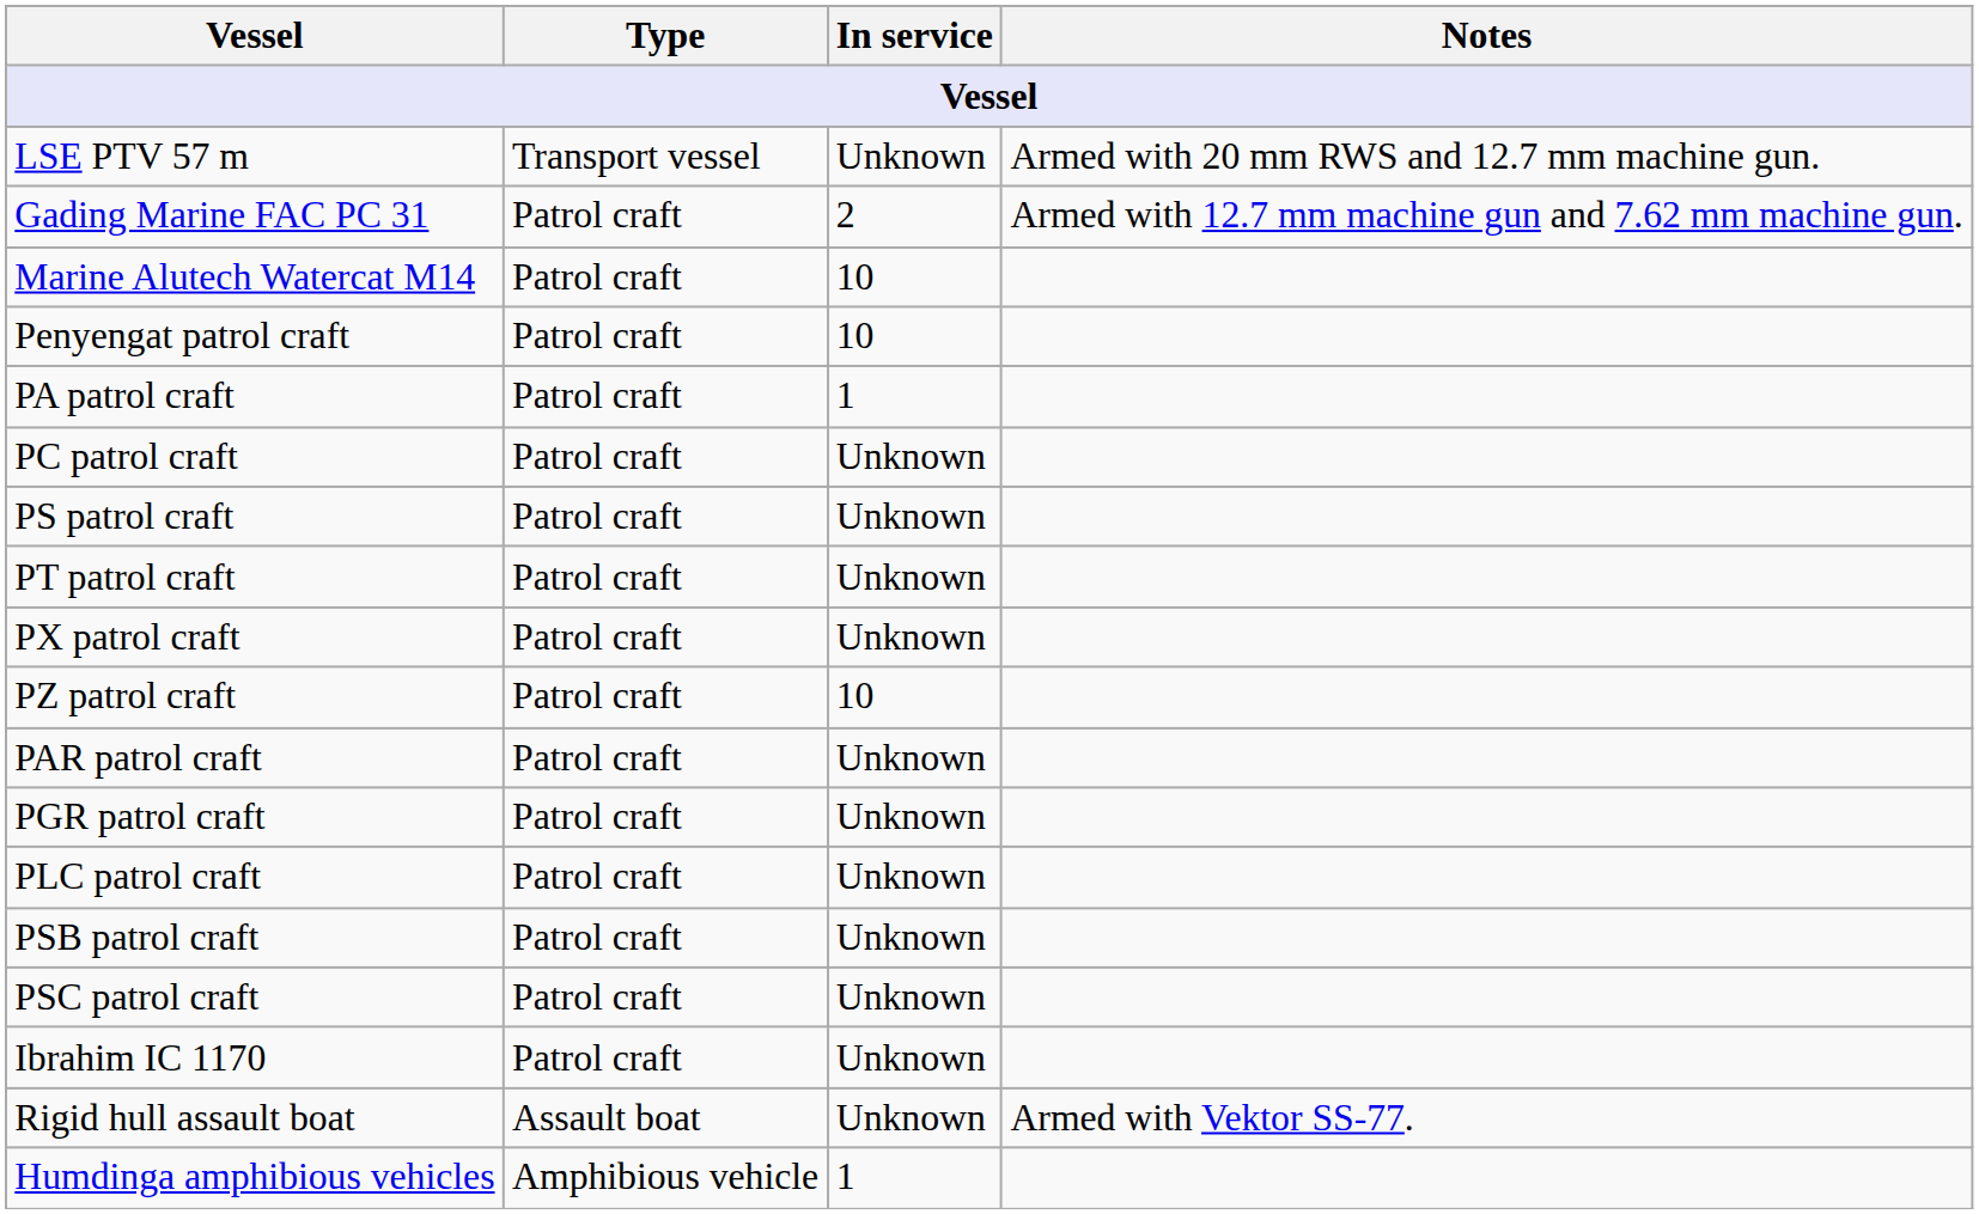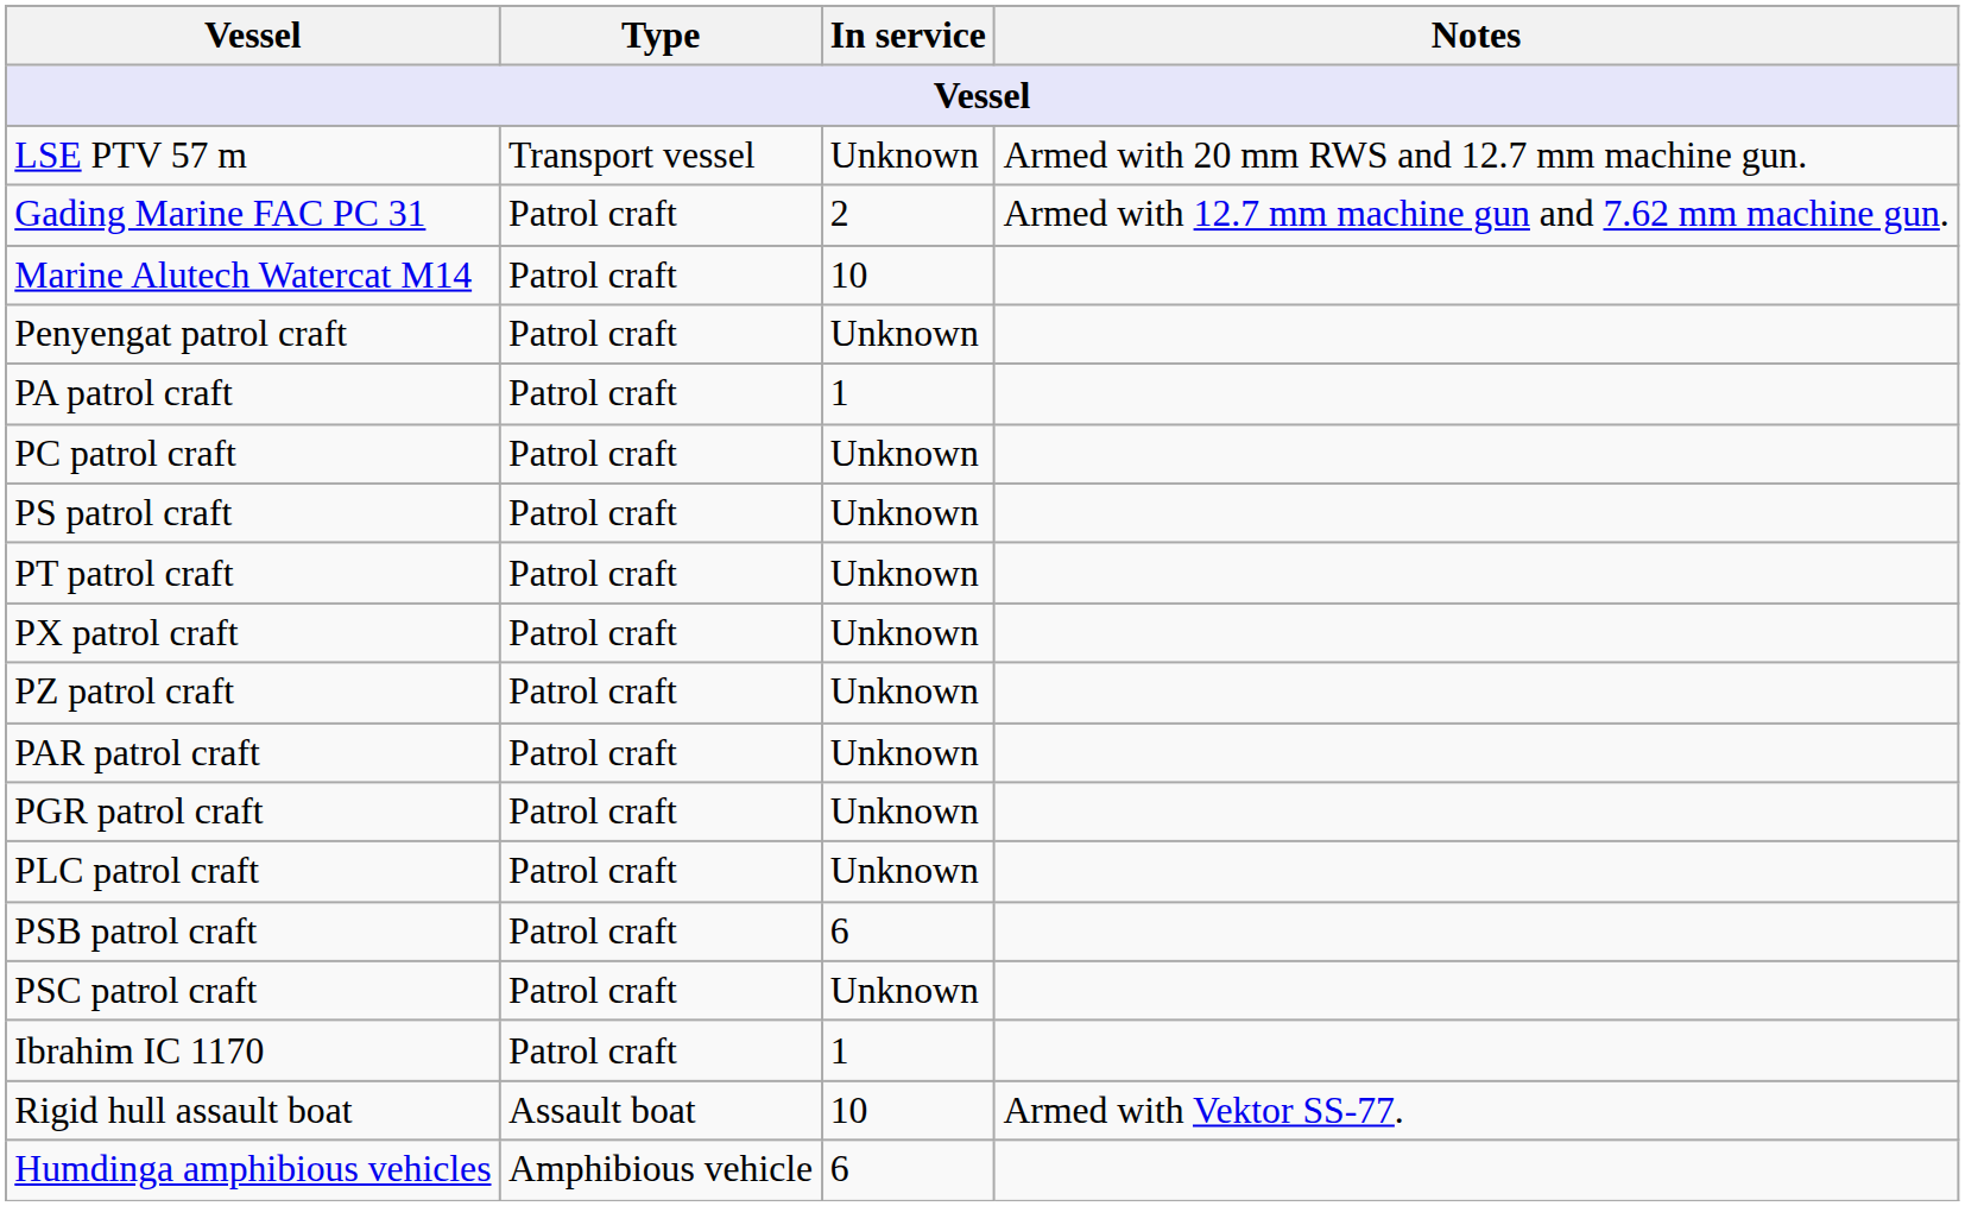Penyengat patrol craft | In service: 10 -> Unknown
PZ patrol craft | In service: 10 -> Unknown
PSB patrol craft | In service: Unknown -> 6
Ibrahim IC 1170 | In service: Unknown -> 1
Rigid hull assault boat | In service: Unknown -> 10
Humdinga amphibious vehicles | In service: 1 -> 6
